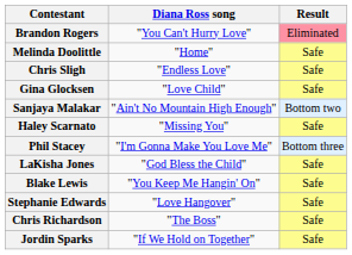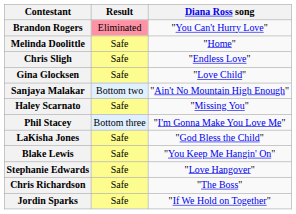columns swapped: Diana Ross song <-> Result
